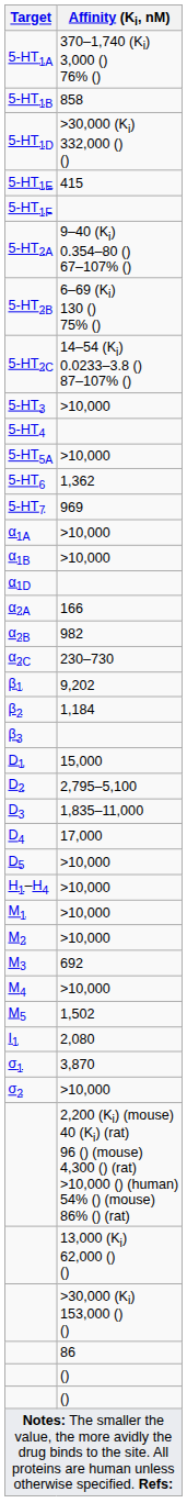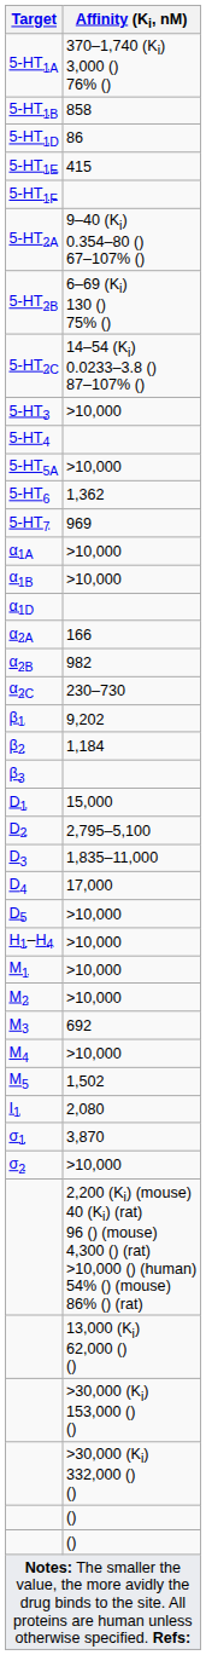row 4 | Affinity (Ki, nM): >30,000 (Ki) 332,000 () () -> 86
row 41 | Affinity (Ki, nM): 86 -> >30,000 (Ki) 332,000 () ()
